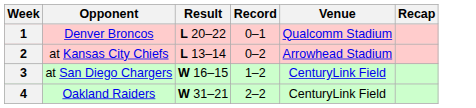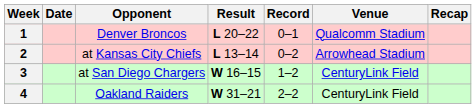+ column: Date
